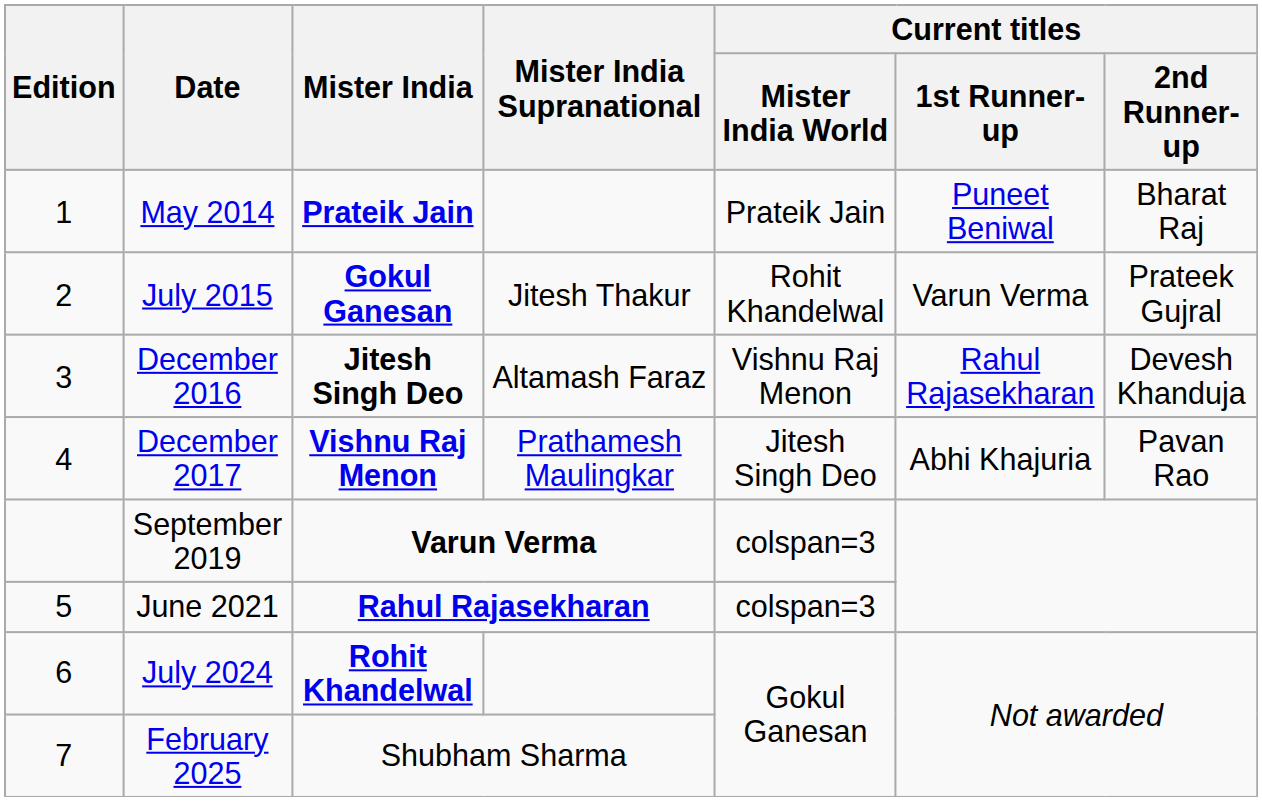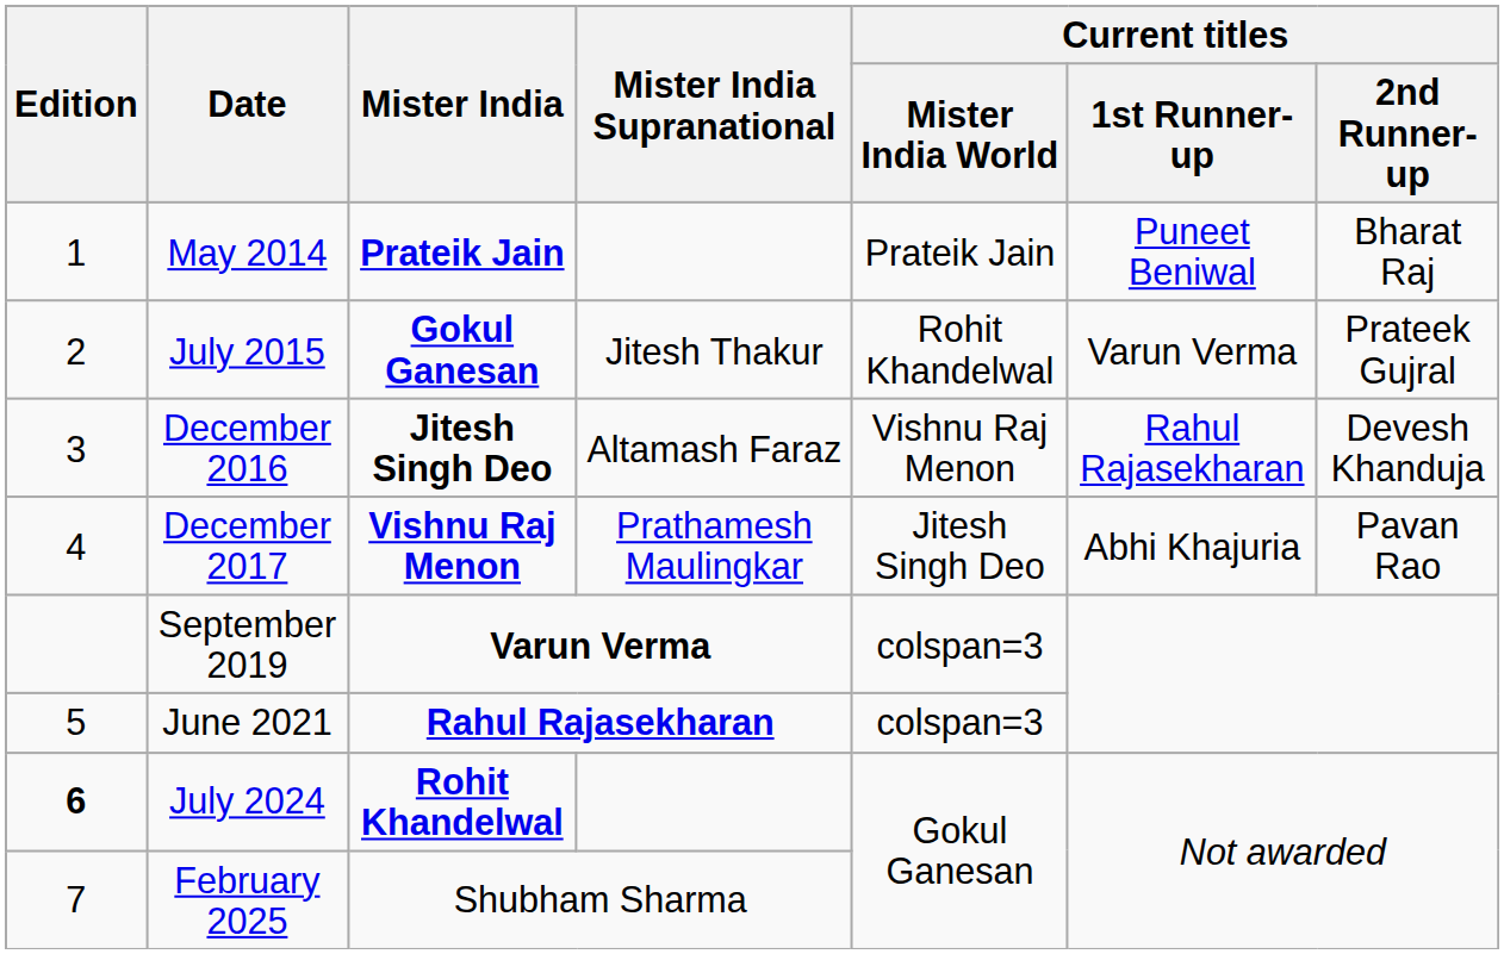July 2024 | Edition: normal -> bold
